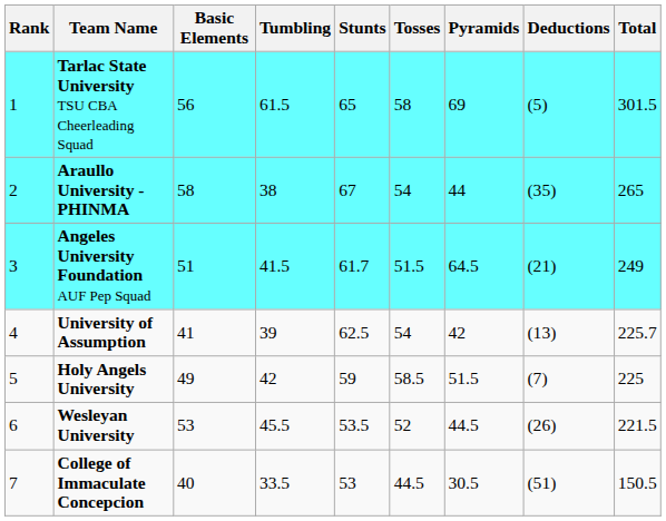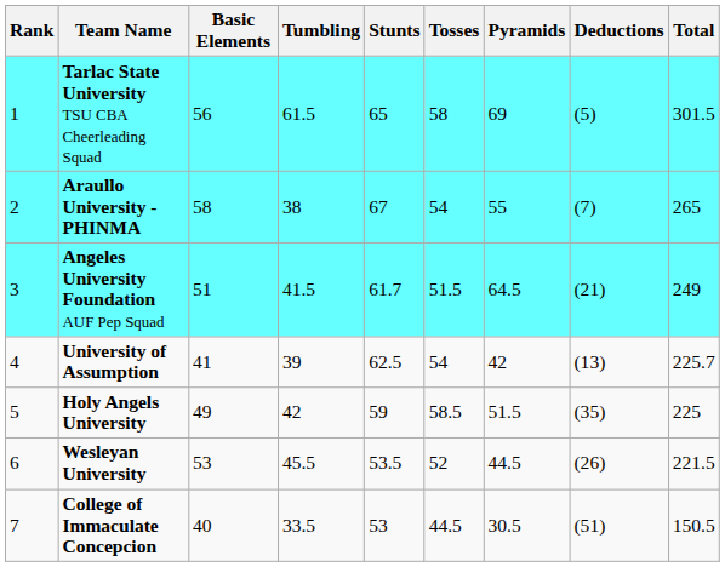Araullo University - PHINMA | Pyramids: 44 -> 55
Araullo University - PHINMA | Deductions: (35) -> (7)
Holy Angels University | Deductions: (7) -> (35)
